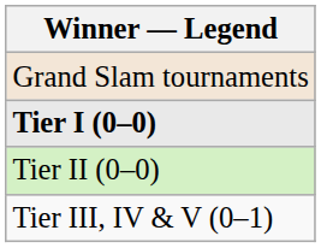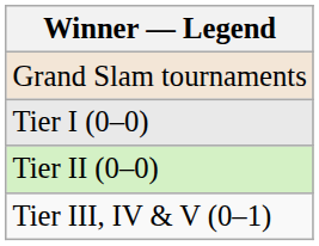row 3 | column 1: bold -> normal
